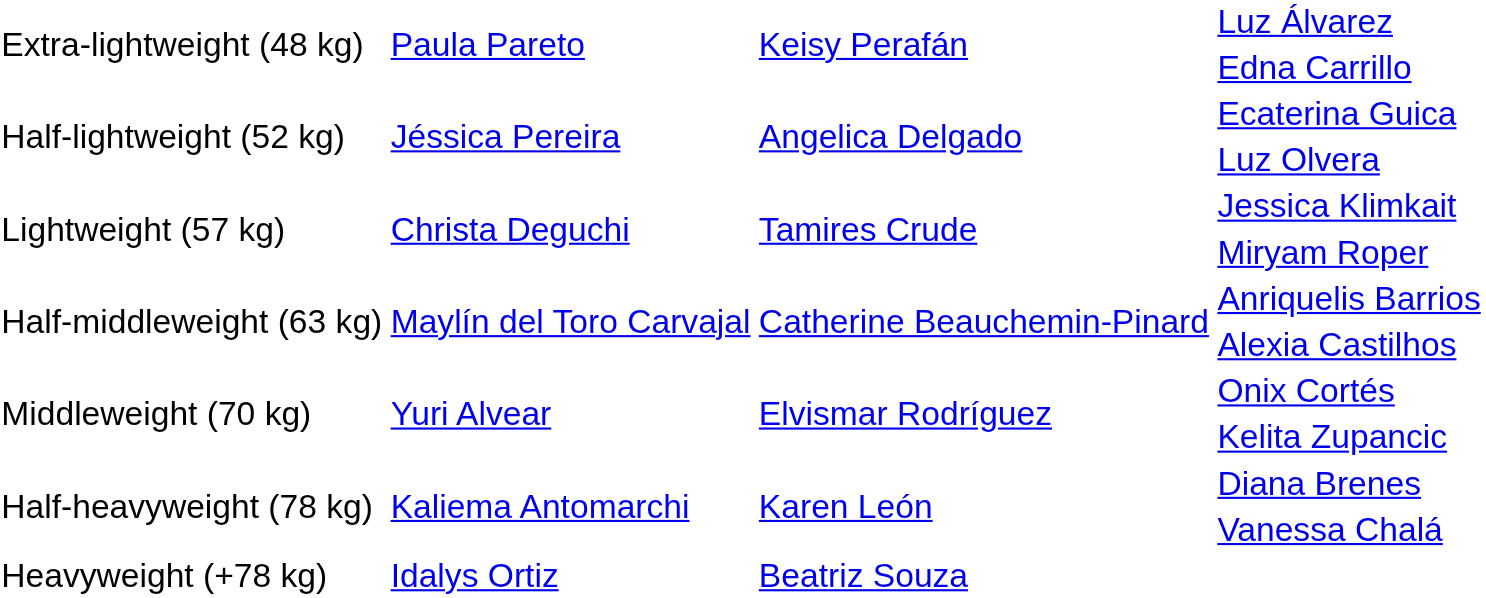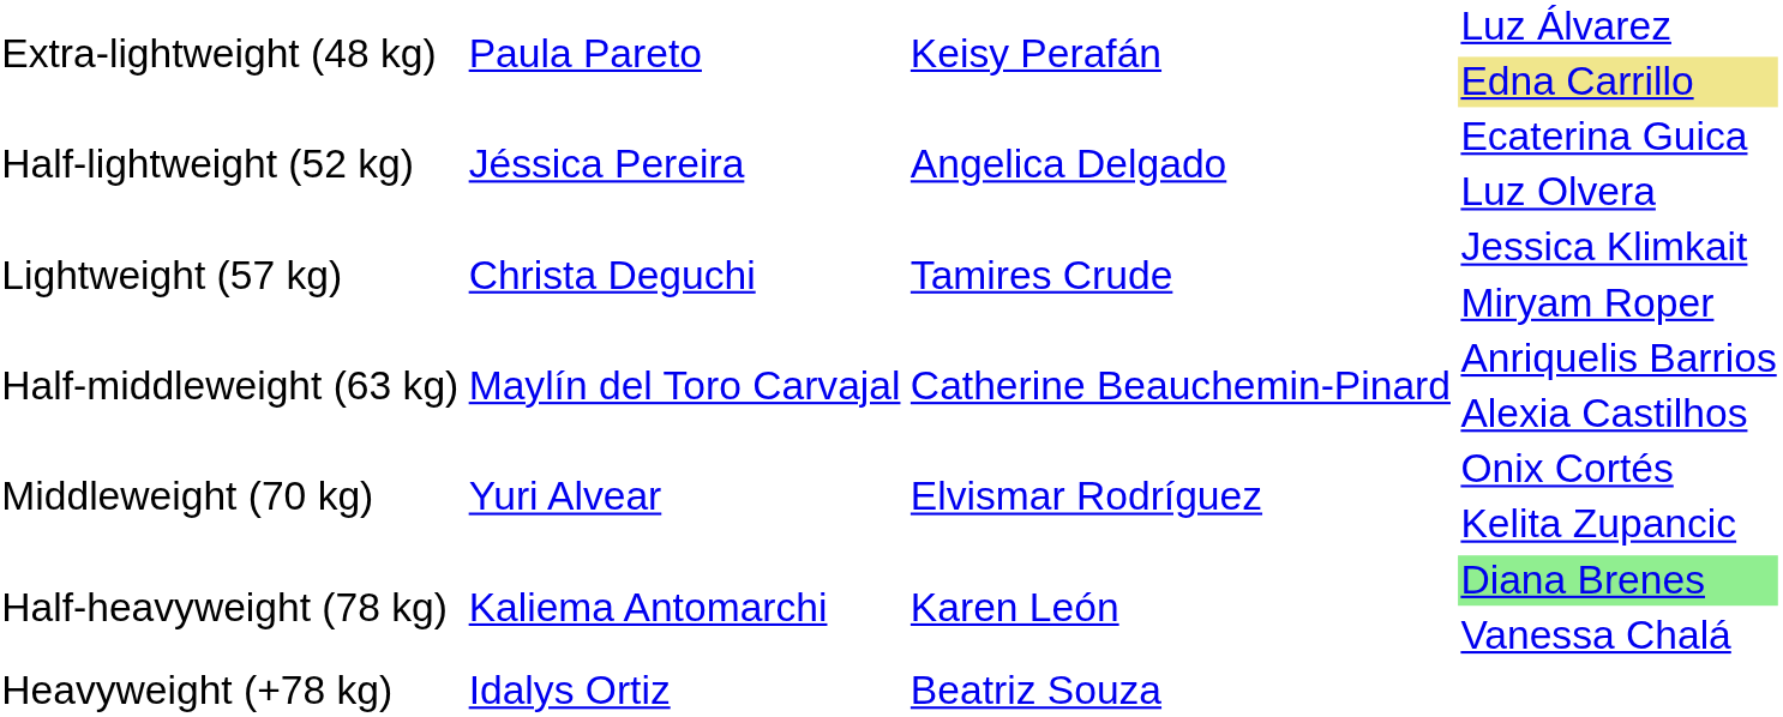Edna Carrillo | column 4: no background -> khaki background
Diana Brenes | column 4: no background -> lightgreen background
